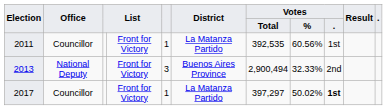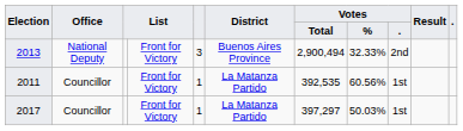rows swapped: 2011 <-> 2013
2017 | Votes / %: 50.02% -> 50.03%
2017 | Votes / .: bold -> normal
